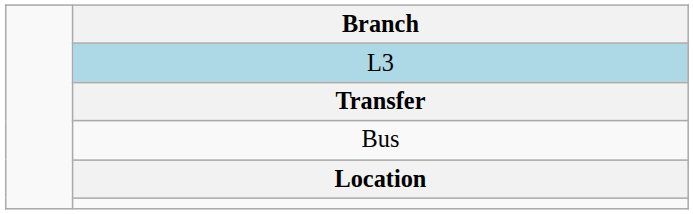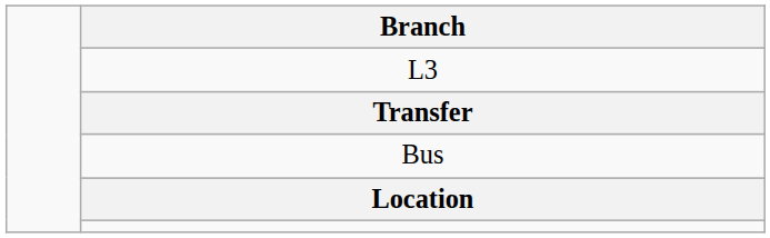L3 | Branch: lightblue background -> no background
